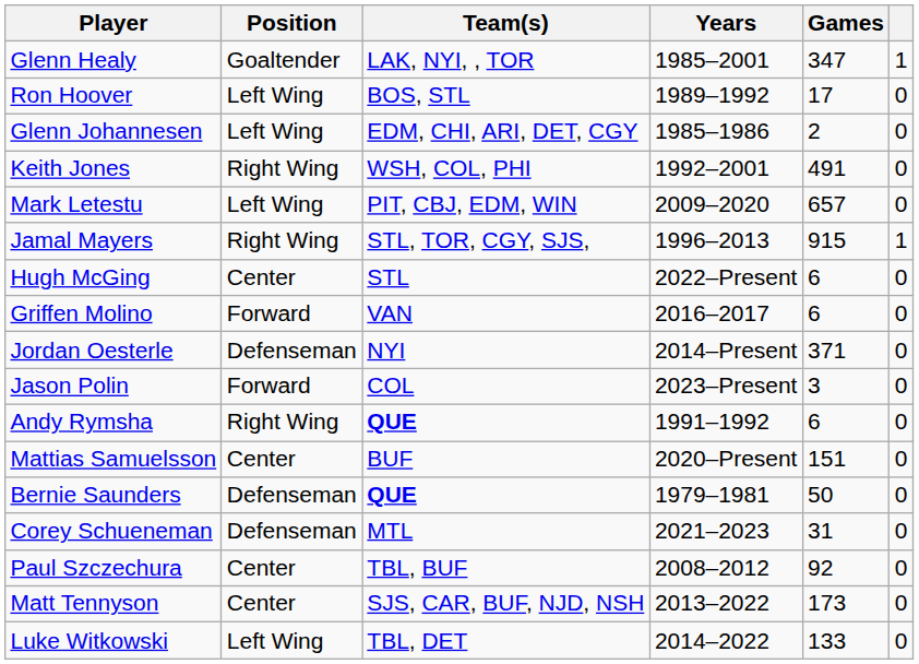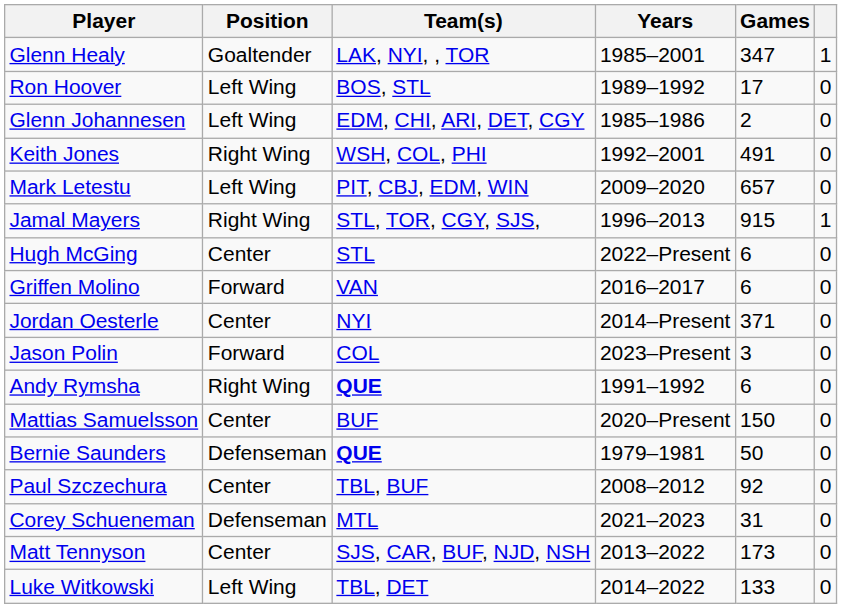Jordan Oesterle | Position: Defenseman -> Center
Mattias Samuelsson | Games: 151 -> 150
rows swapped: Corey Schueneman <-> Paul Szczechura
